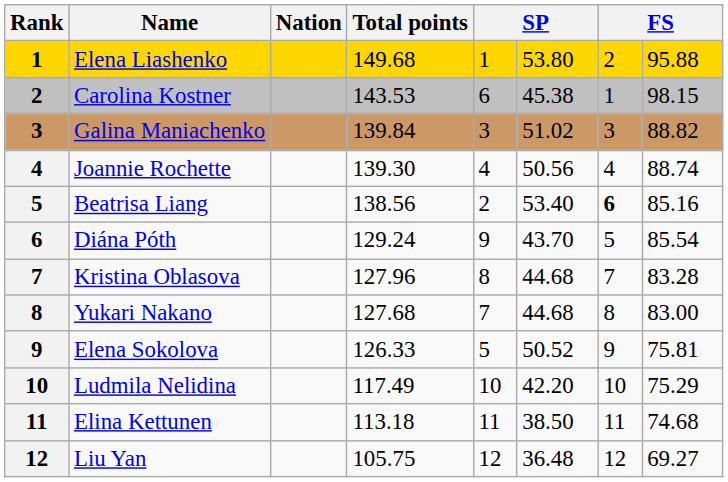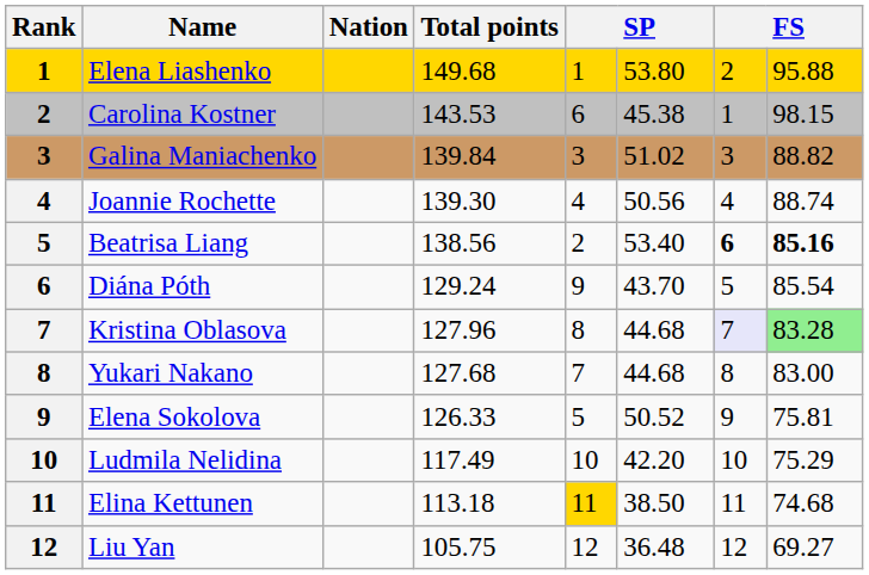Beatrisa Liang | column 8: normal -> bold
Kristina Oblasova | column 7: no background -> lavender background
Kristina Oblasova | column 8: no background -> lightgreen background
Elina Kettunen | column 5: no background -> gold background
